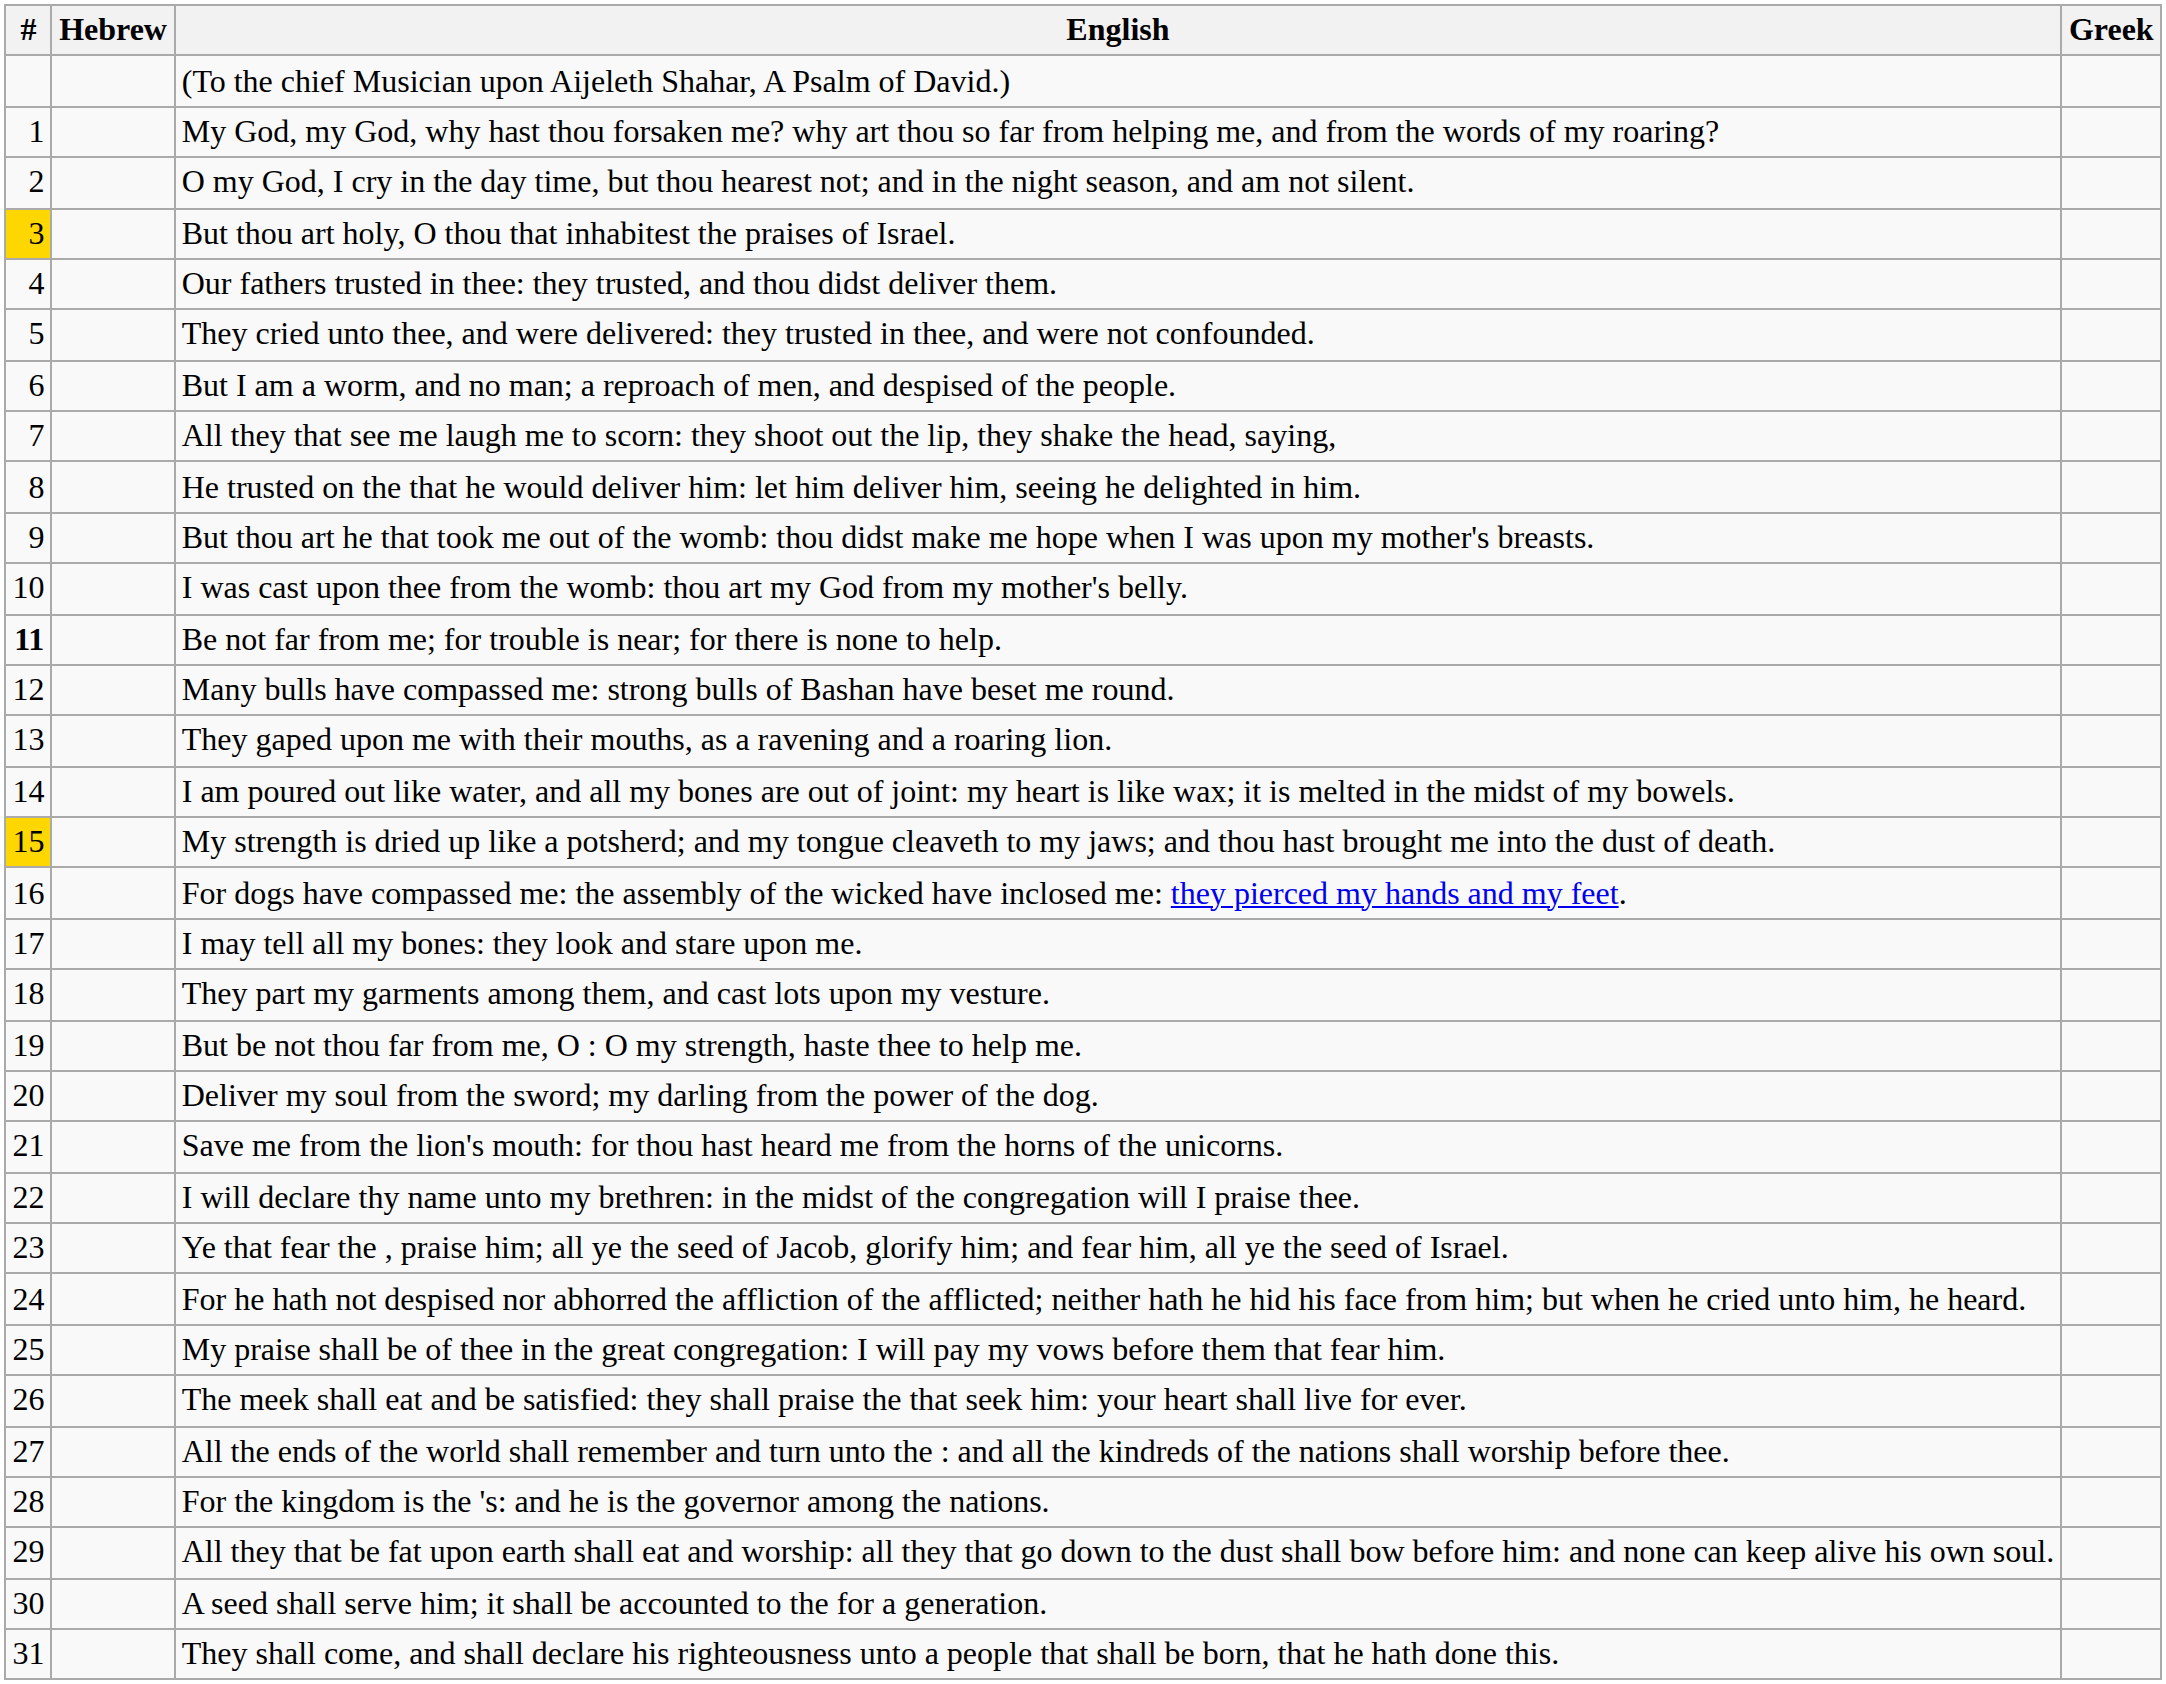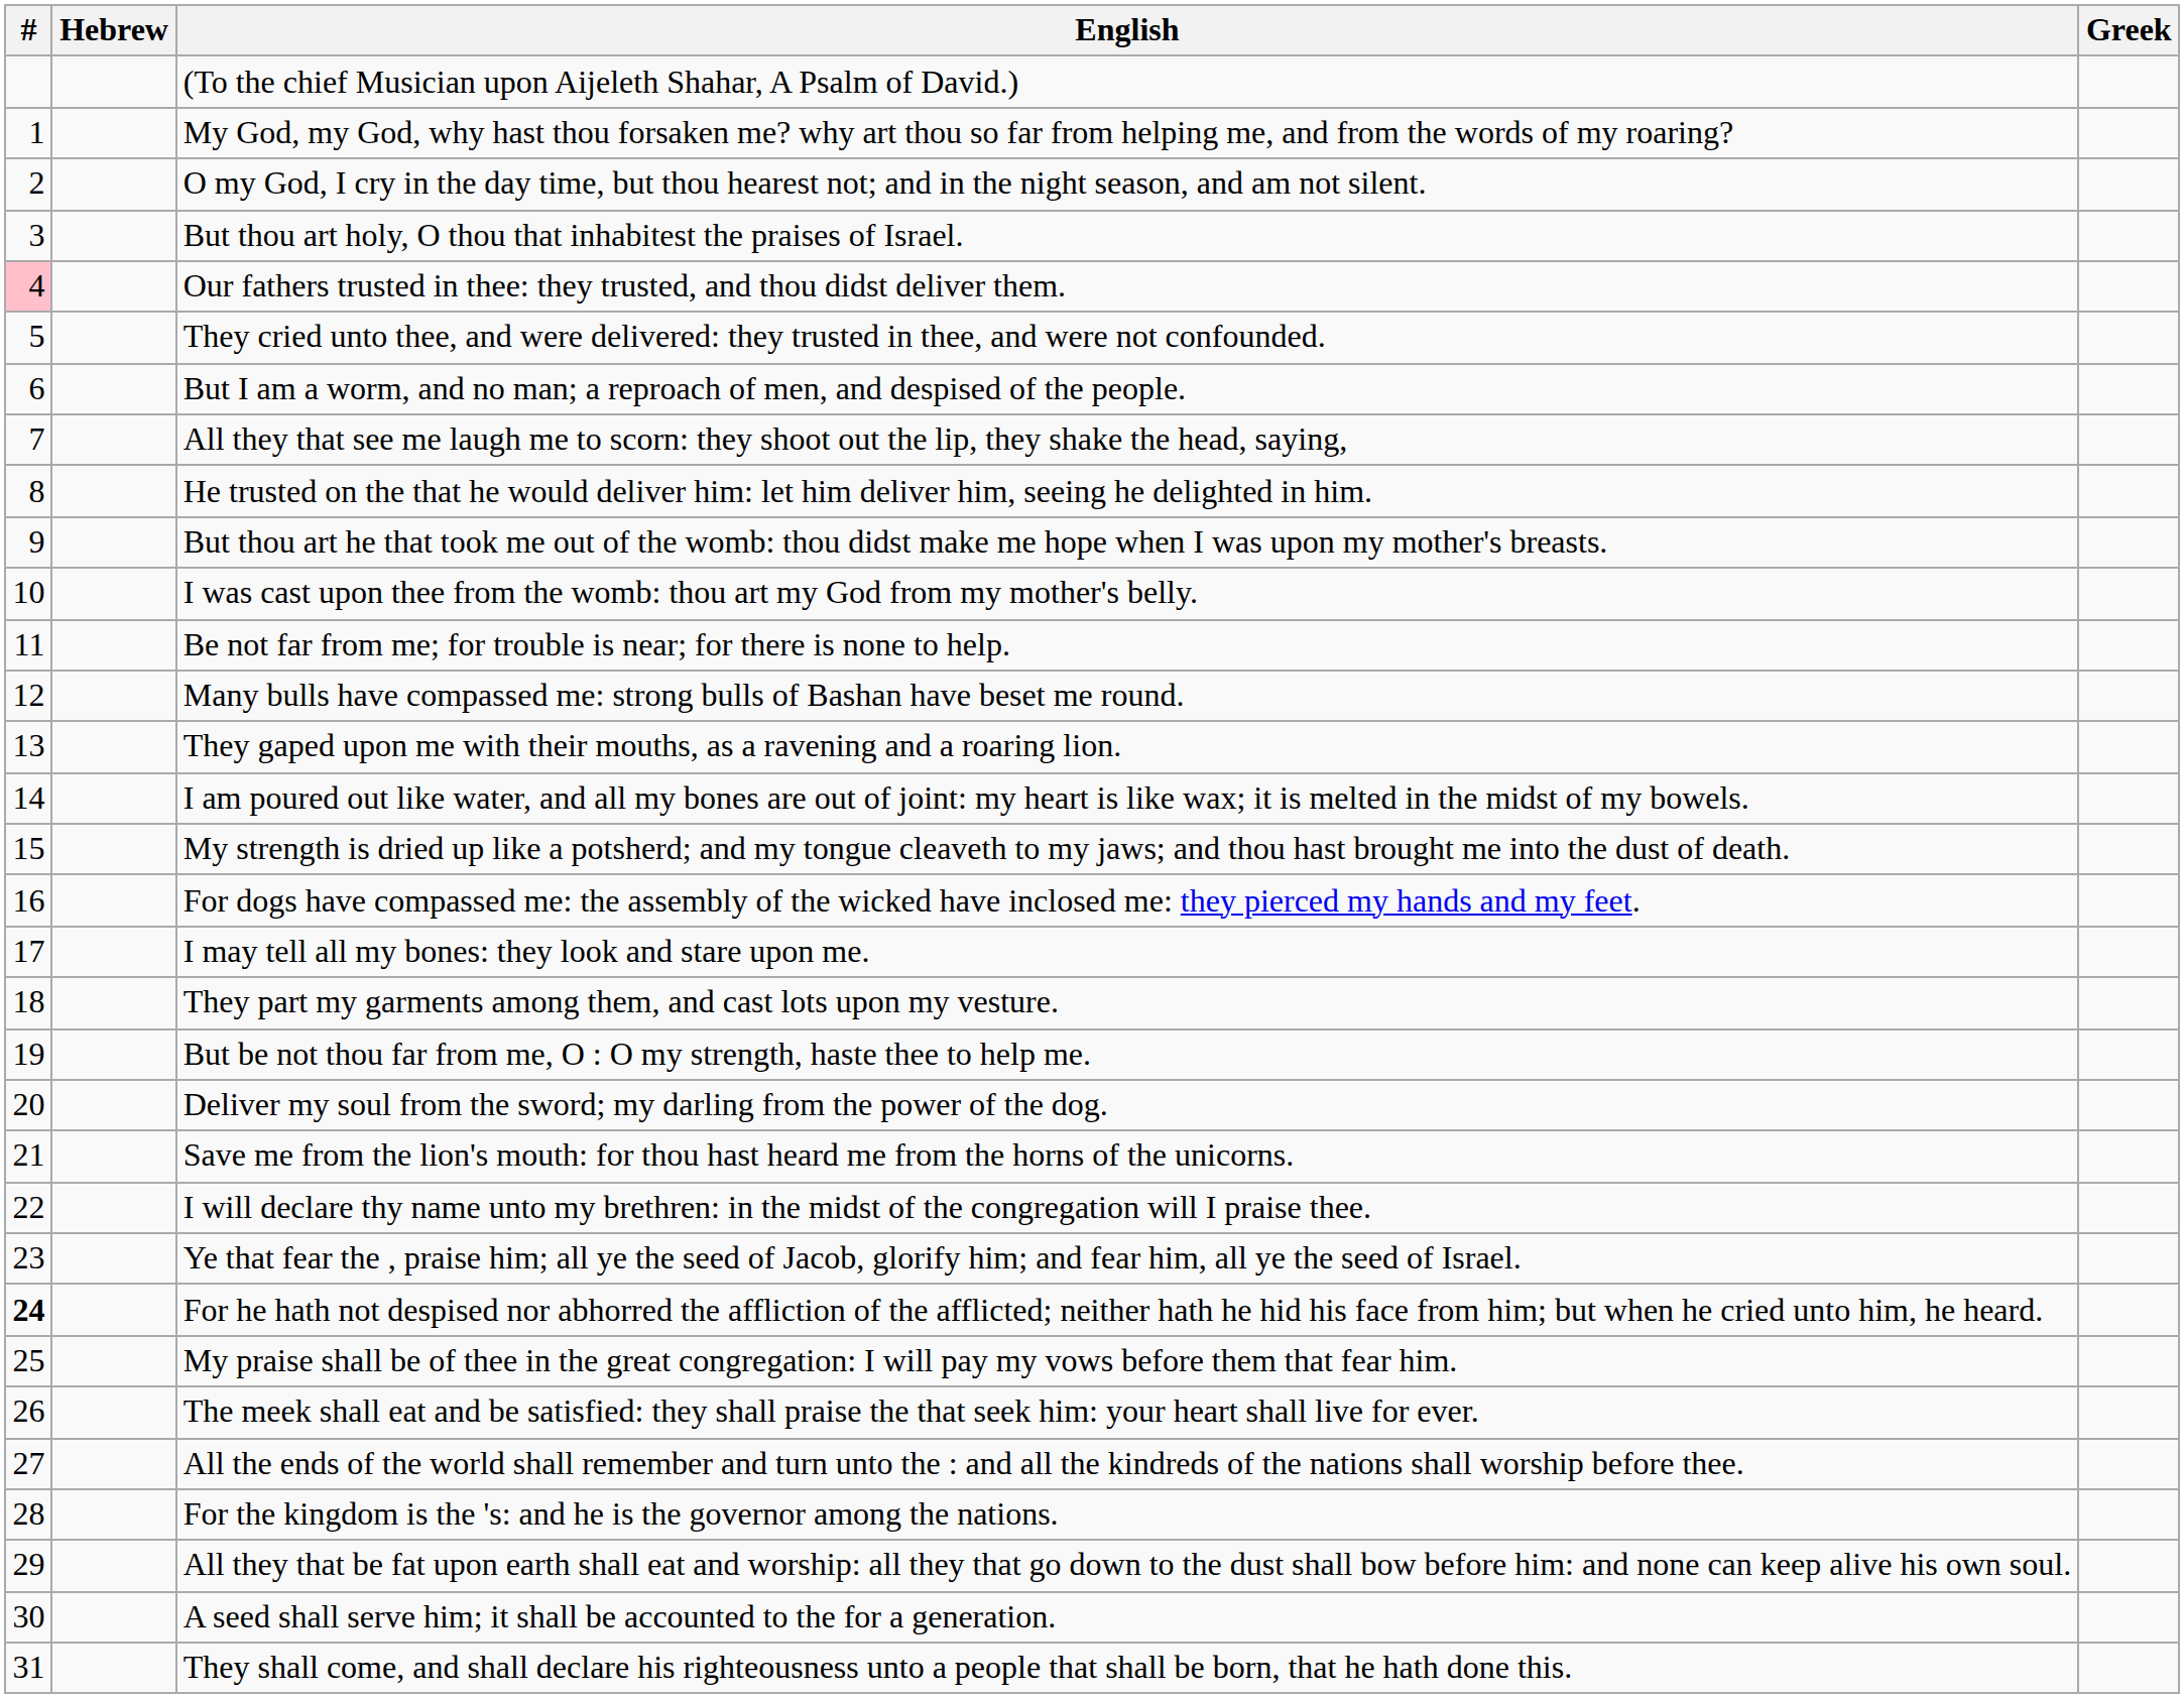row 5 | #: gold background -> no background
row 6 | #: no background -> pink background
row 13 | #: bold -> normal
row 17 | #: gold background -> no background
row 26 | #: normal -> bold
